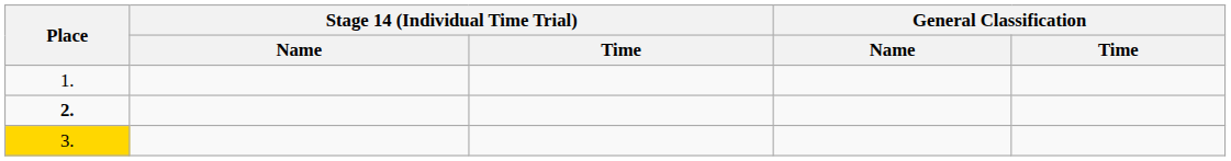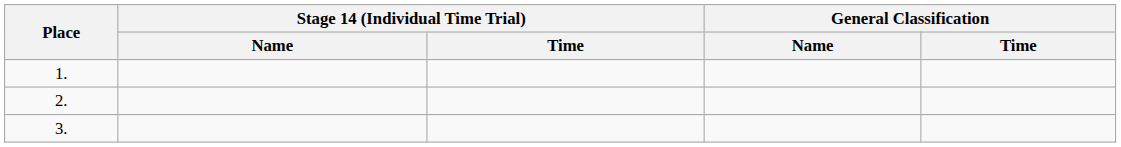2. | Place: bold -> normal
3. | Place: gold background -> no background
